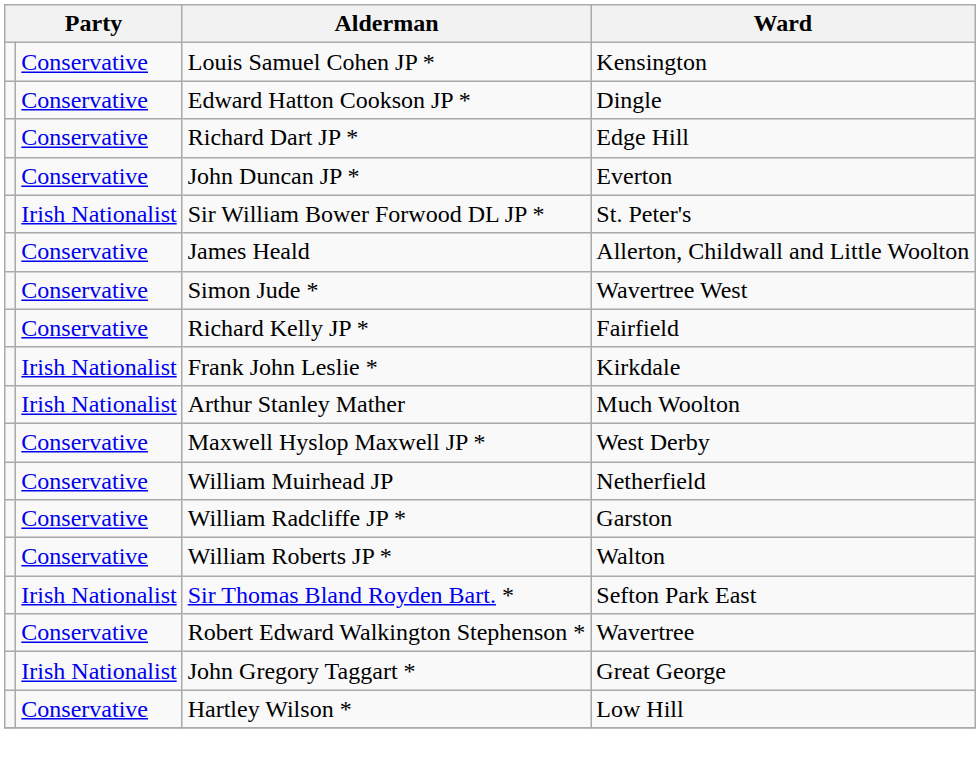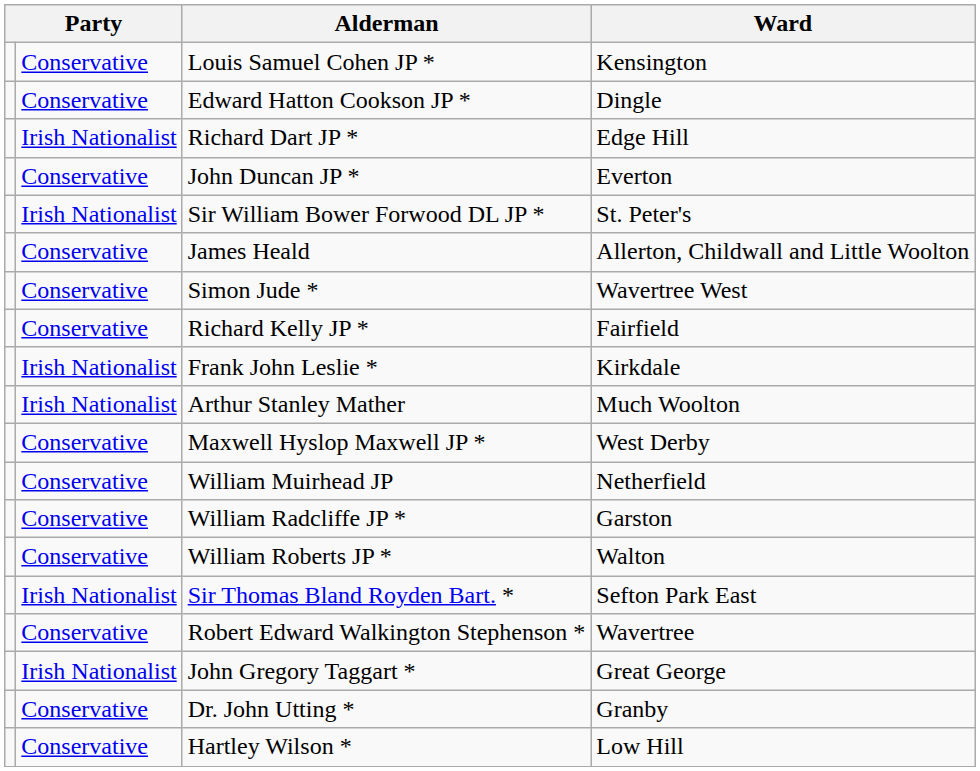Richard Dart JP * | column 2: Conservative -> Irish Nationalist
+ row: Conservative | Dr. John Utting * | Granby
